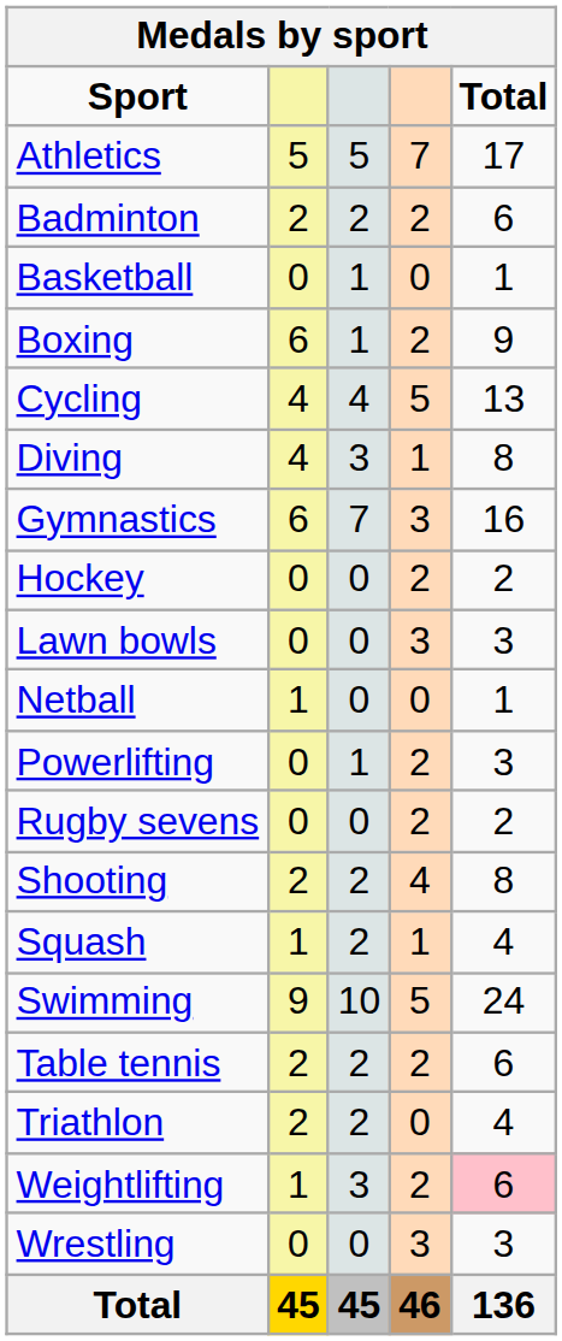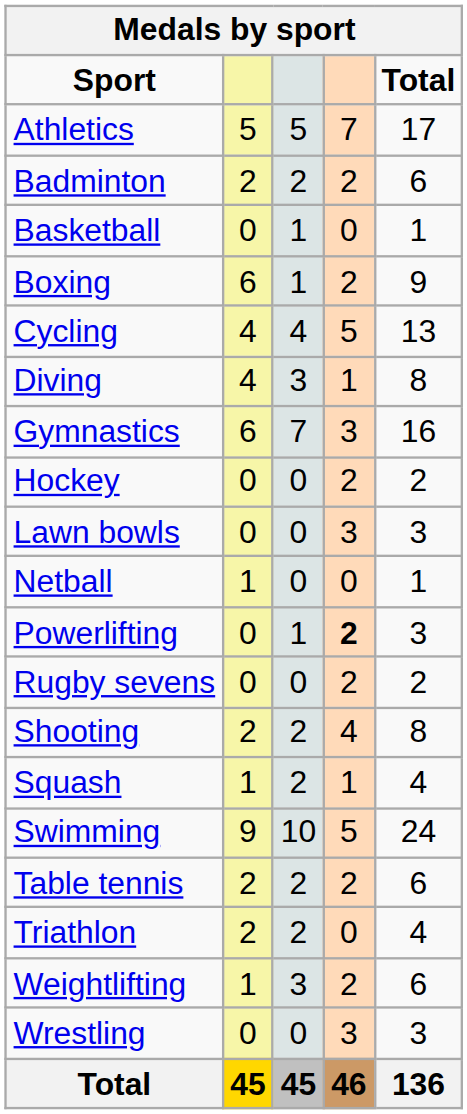Powerlifting | column 4: normal -> bold
Weightlifting | Total: pink background -> no background
